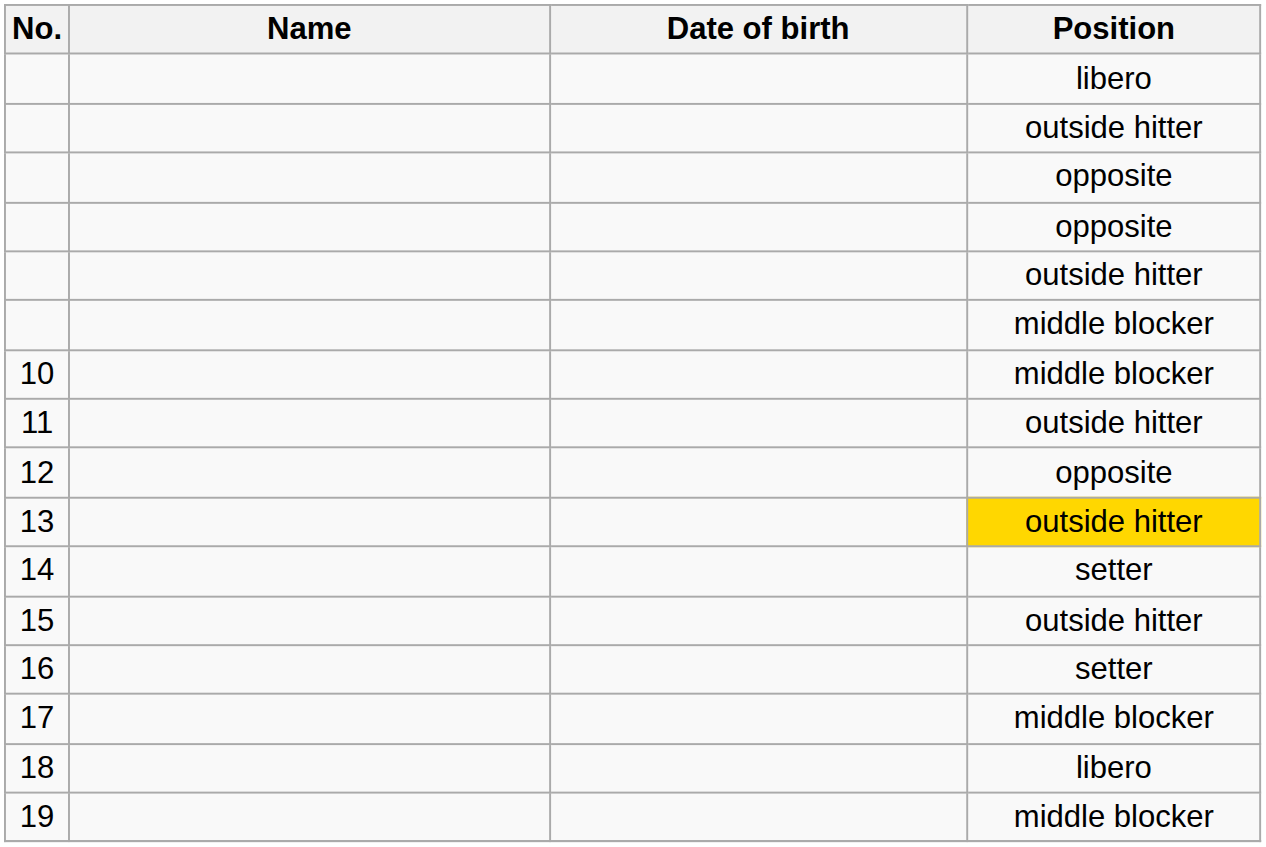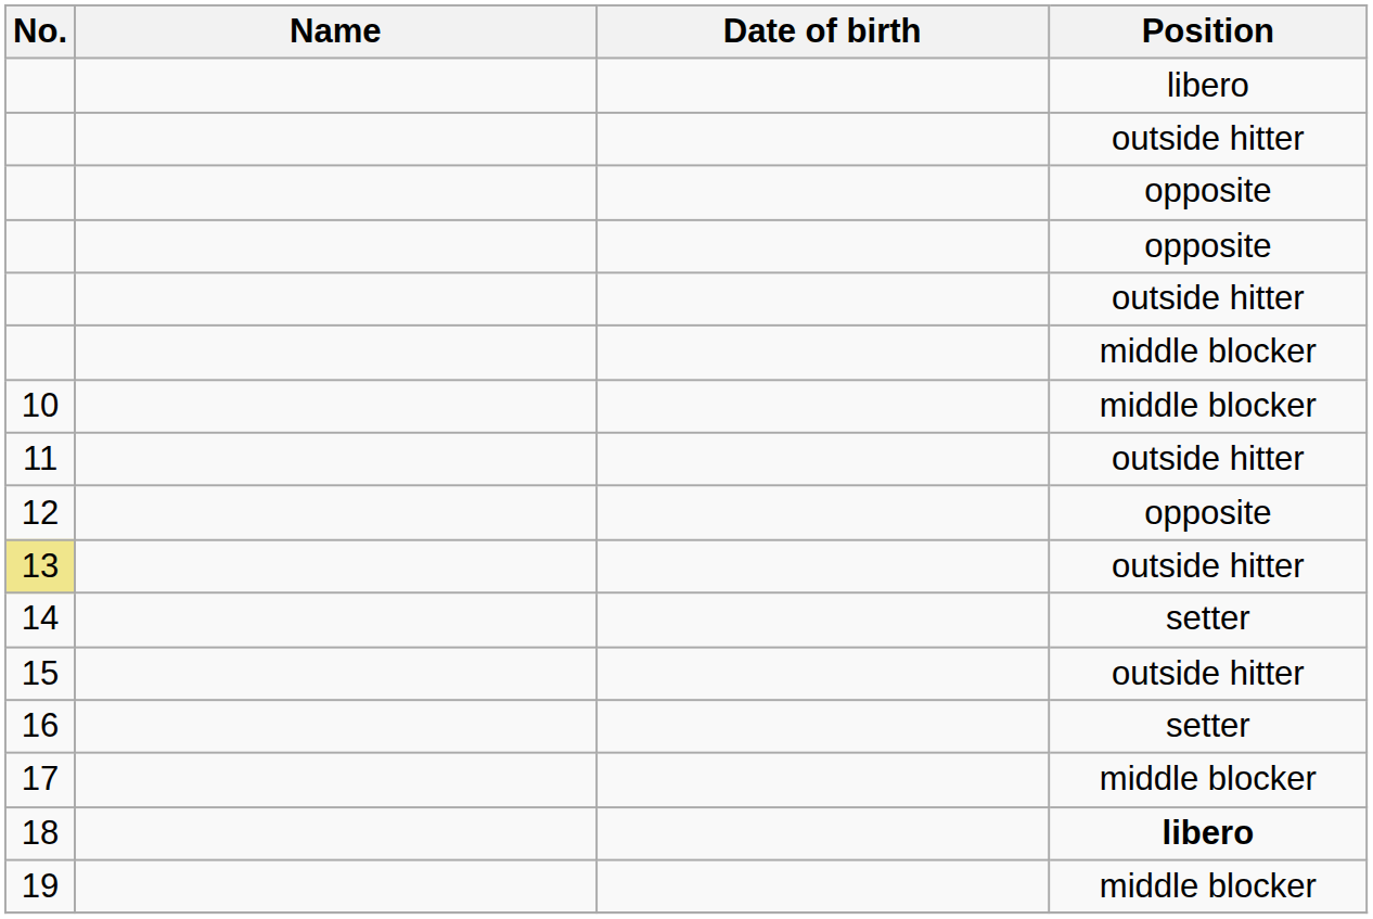13 | No.: no background -> khaki background
13 | Position: gold background -> no background
18 | Position: normal -> bold
